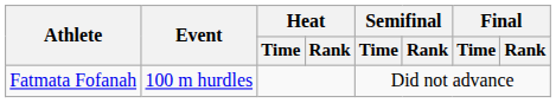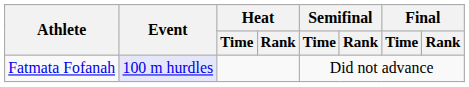Fatmata Fofanah | Event: no background -> lavender background
